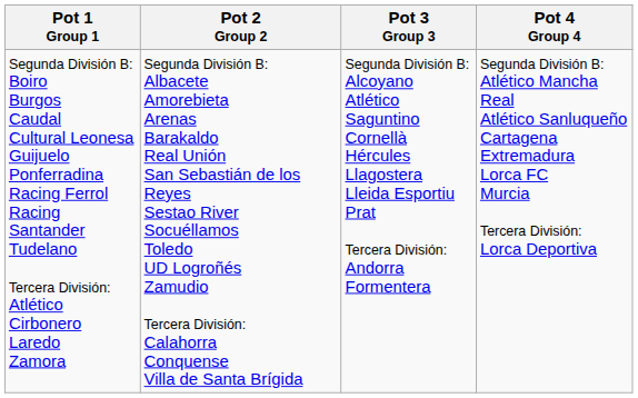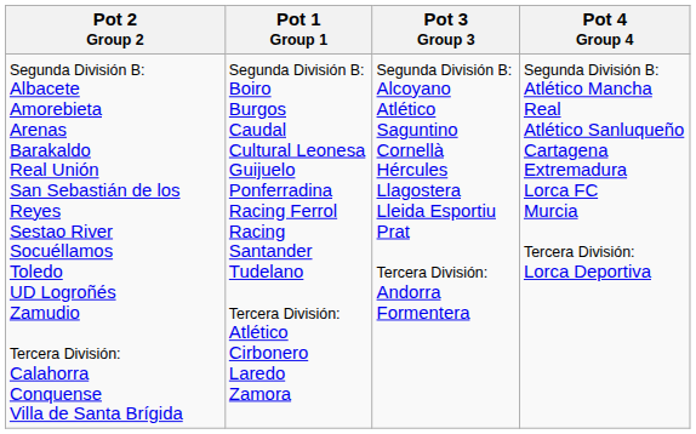columns swapped: Pot 1 Group 1 <-> Pot 2 Group 2
